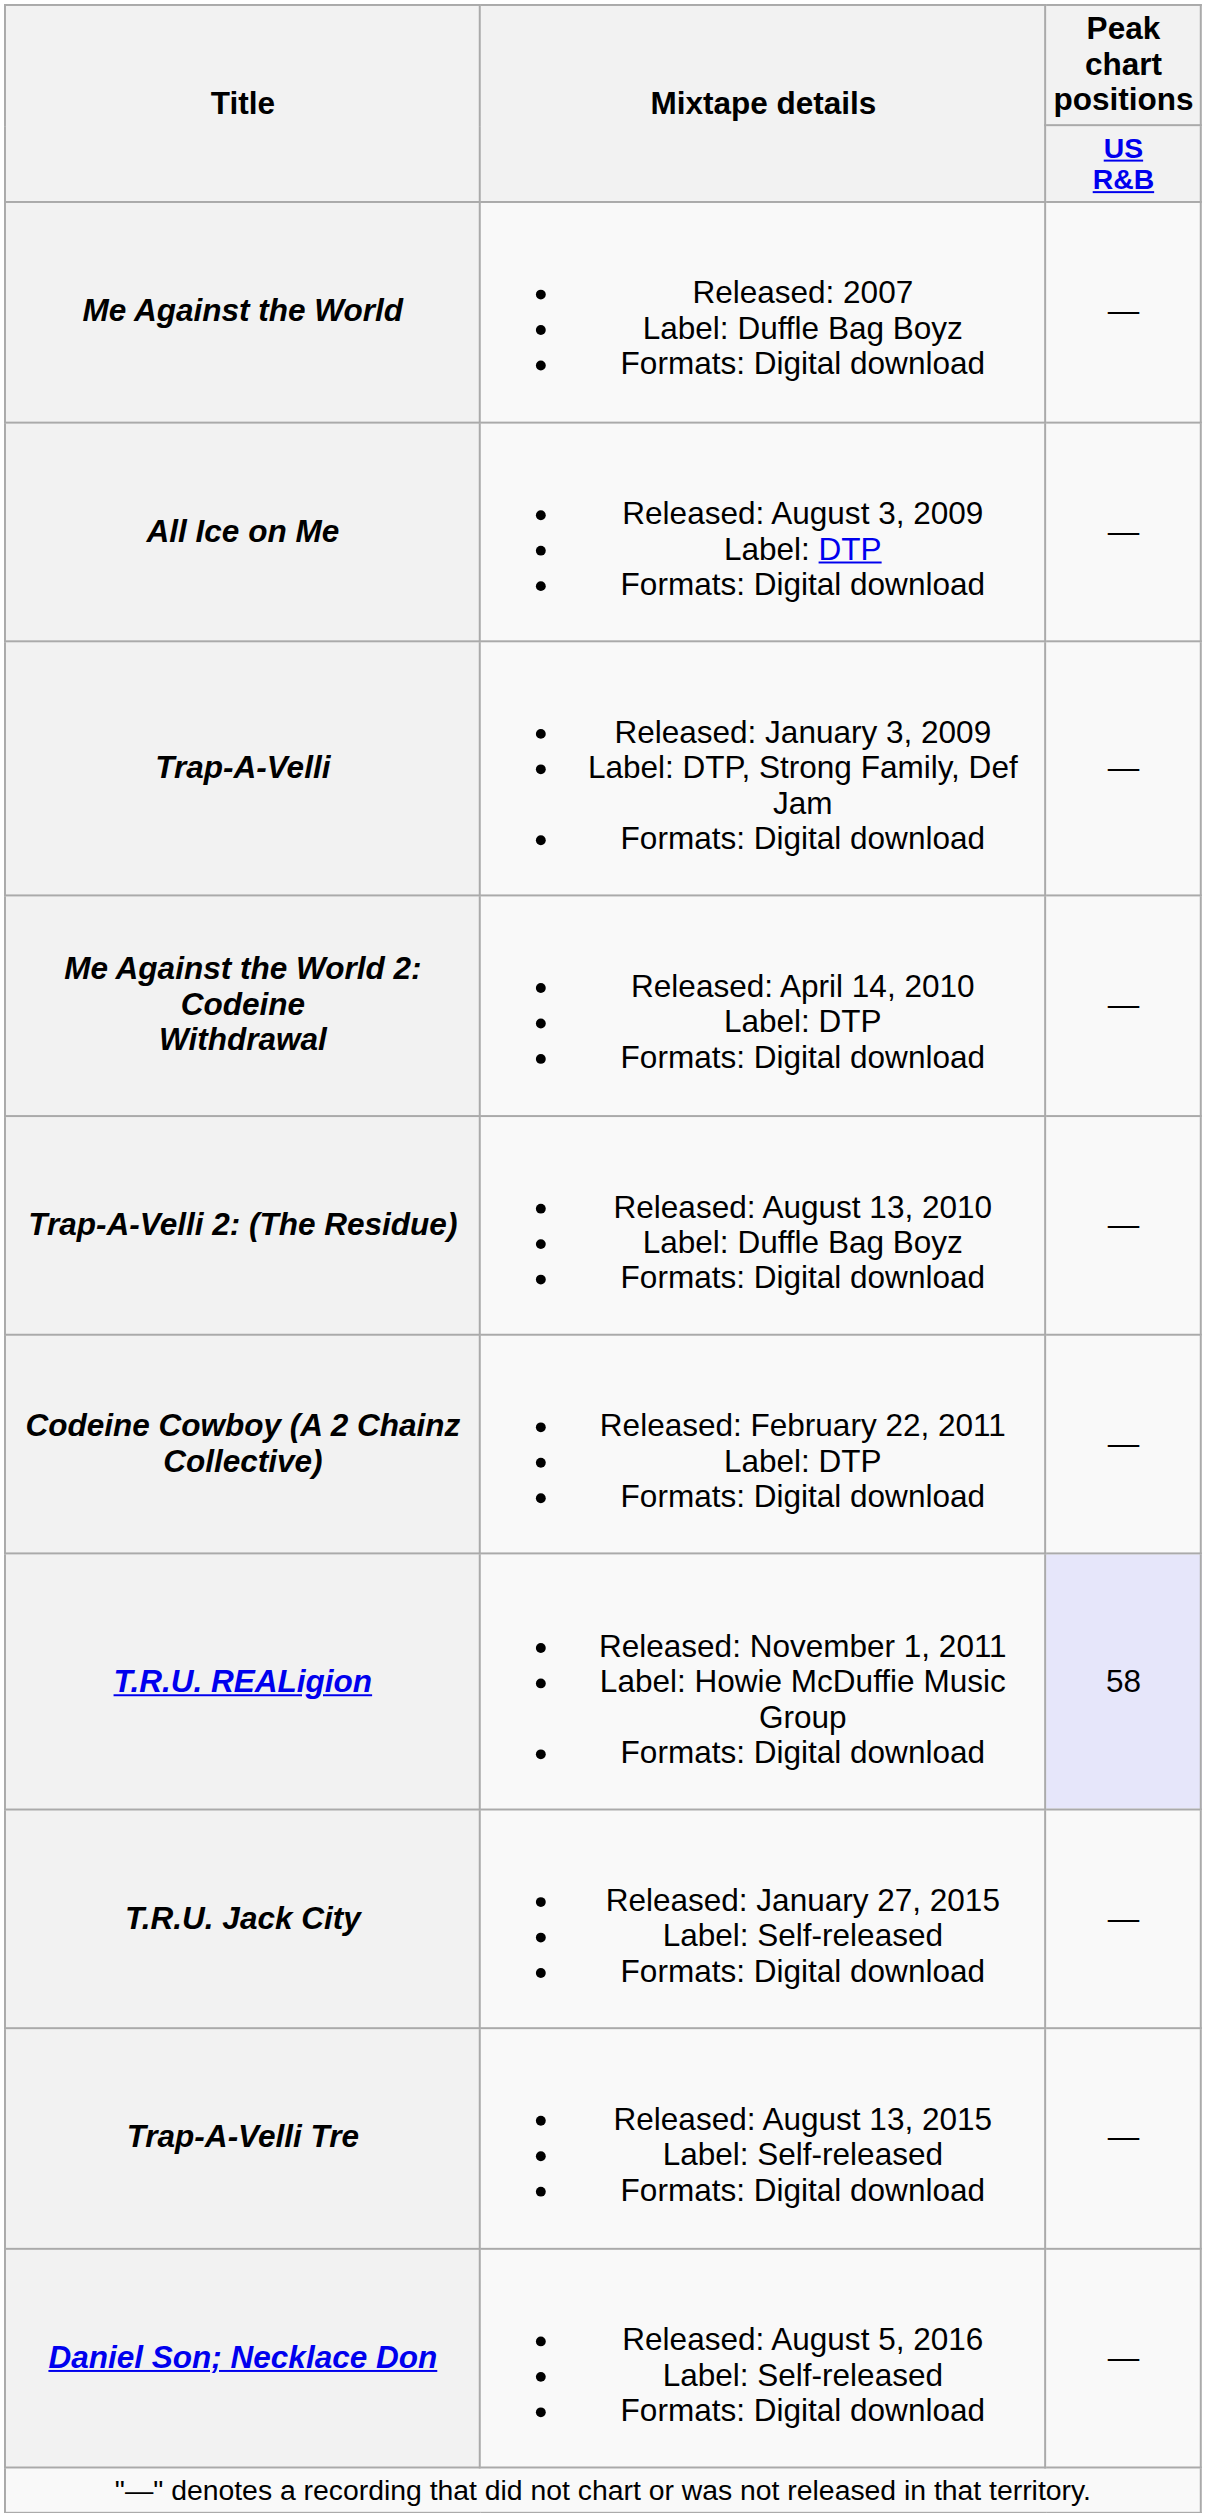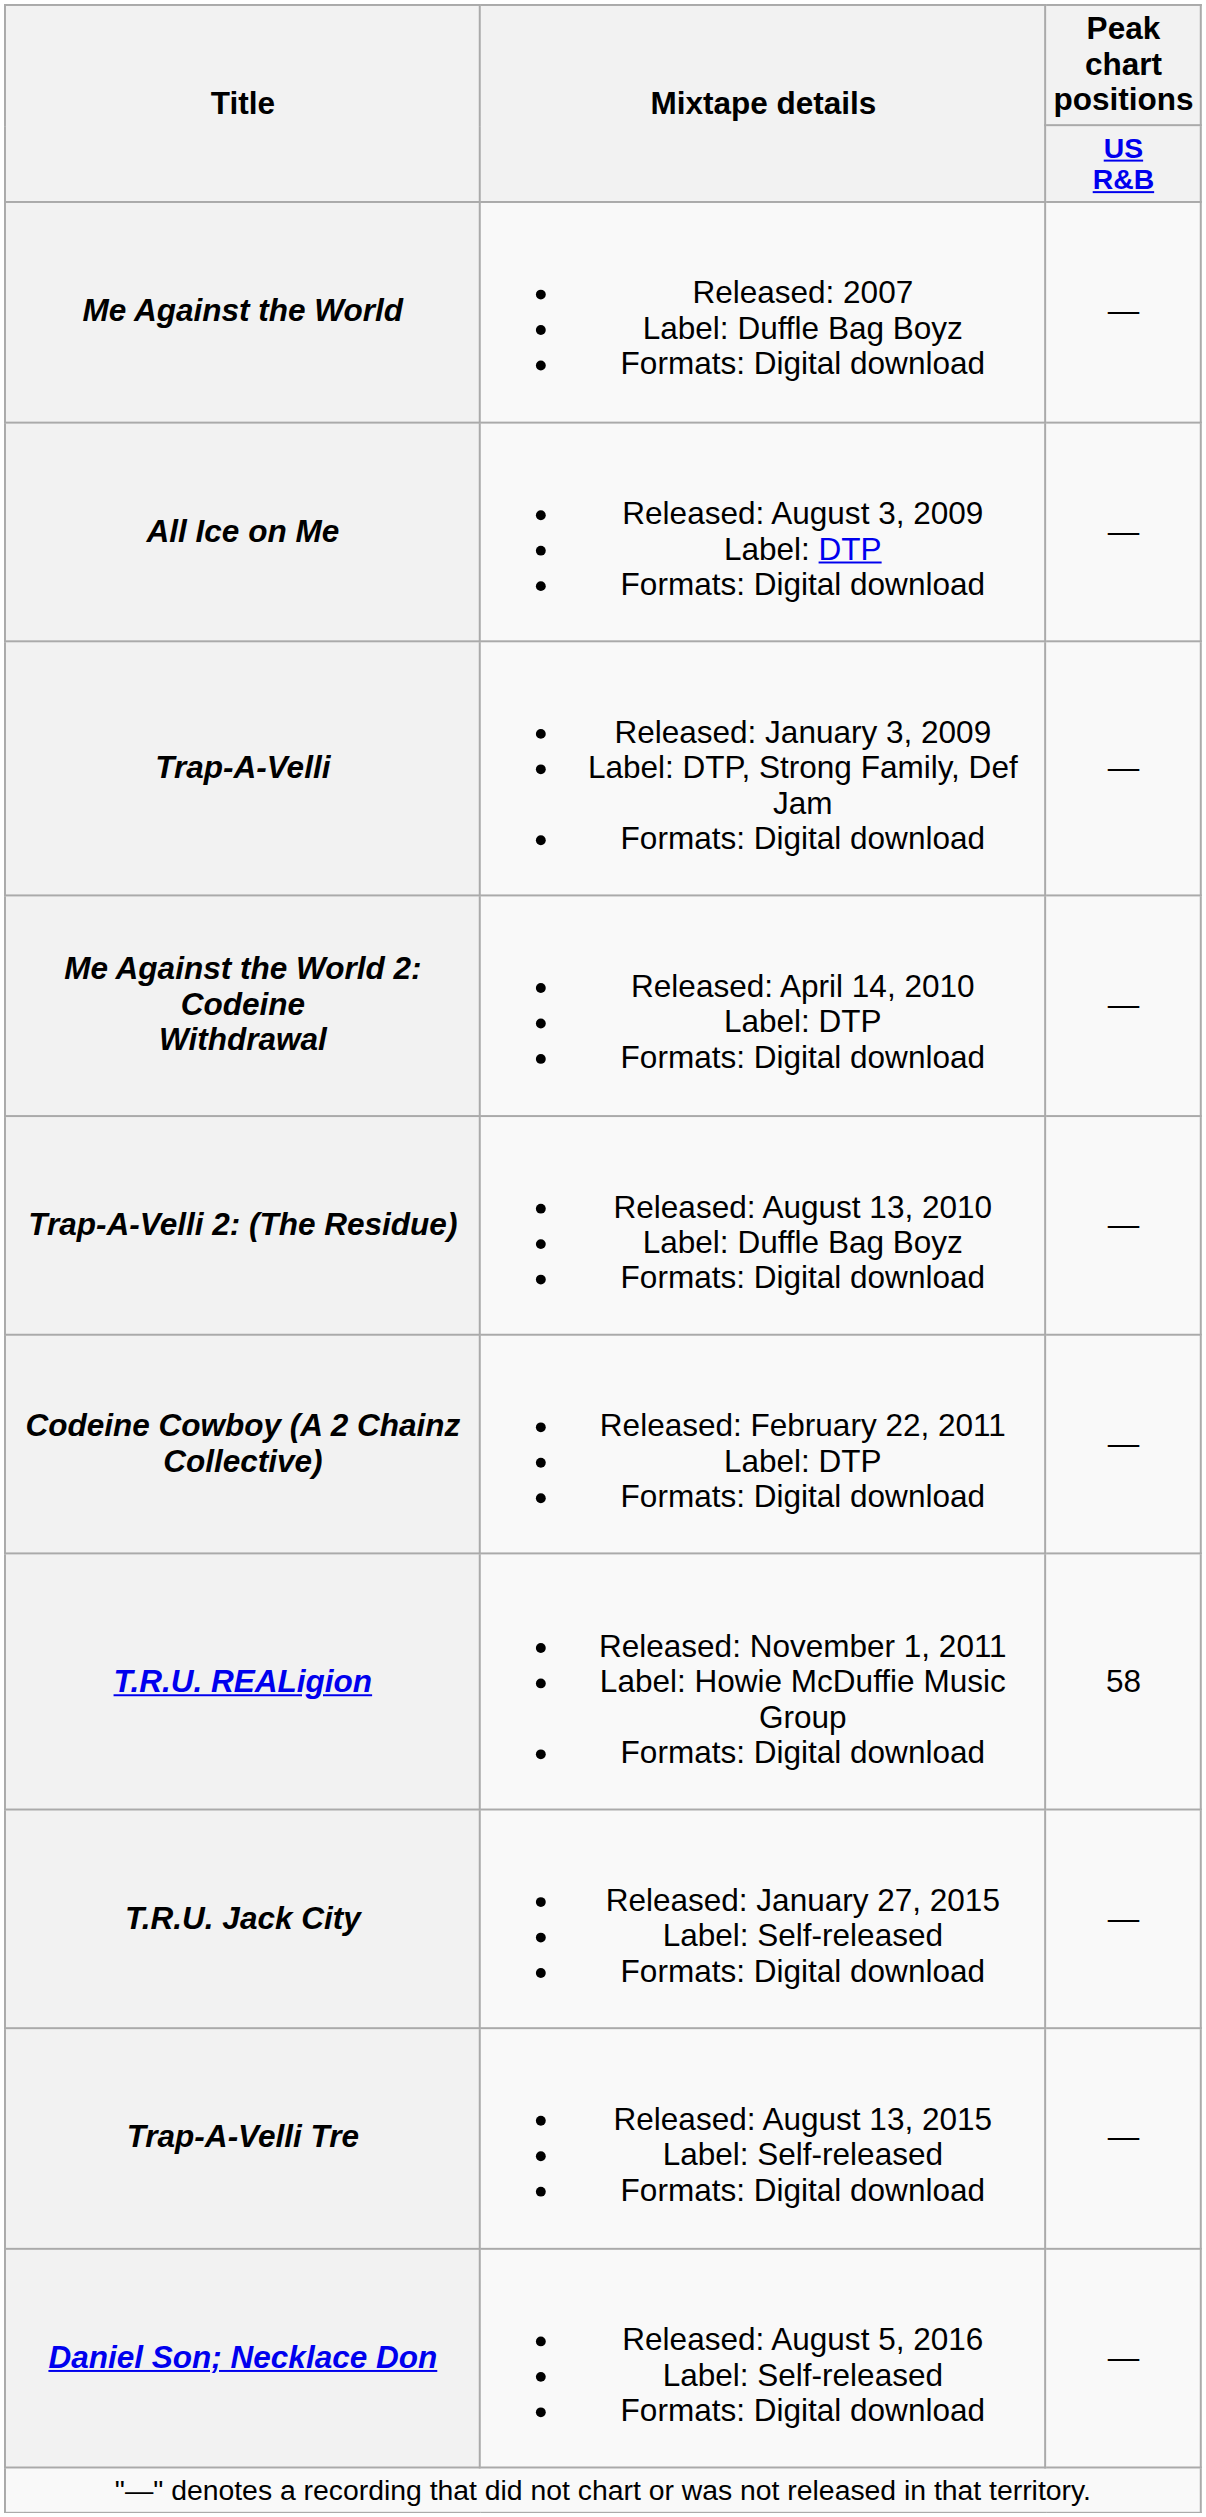T.R.U. REALigion | Peak chart positions / US R&B: lavender background -> no background
